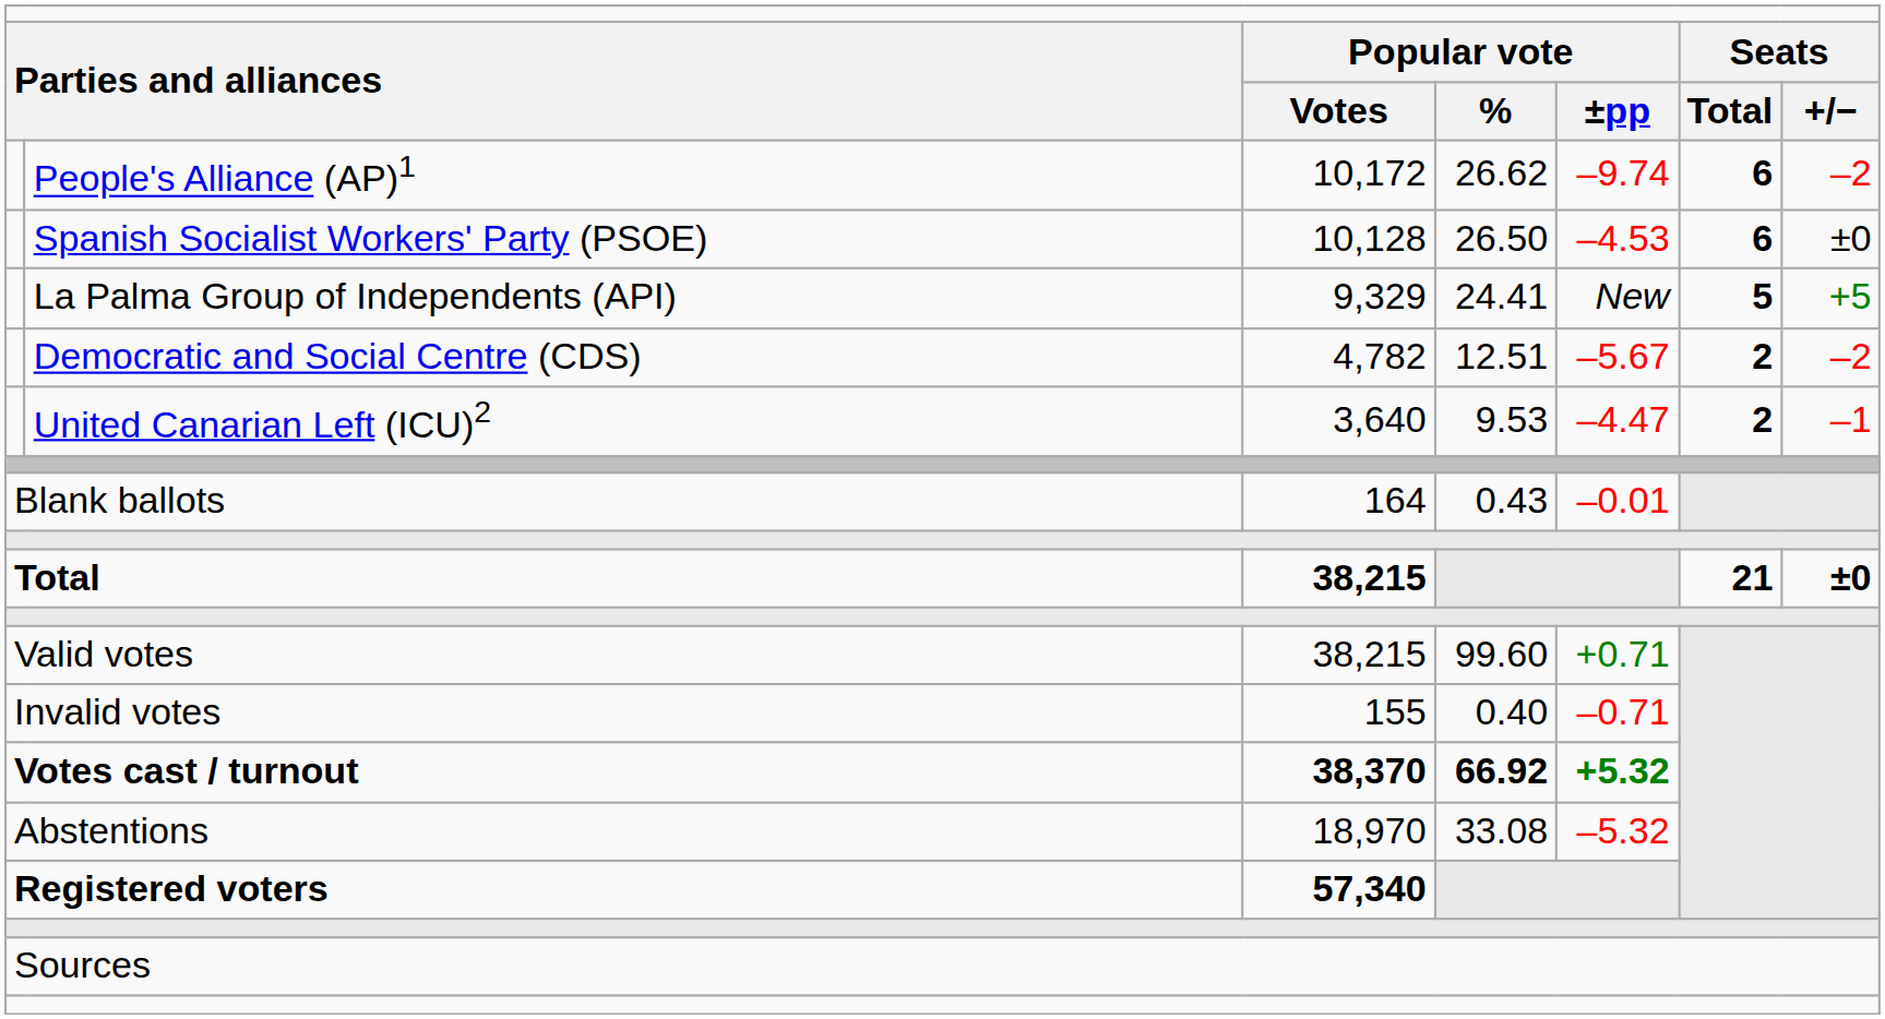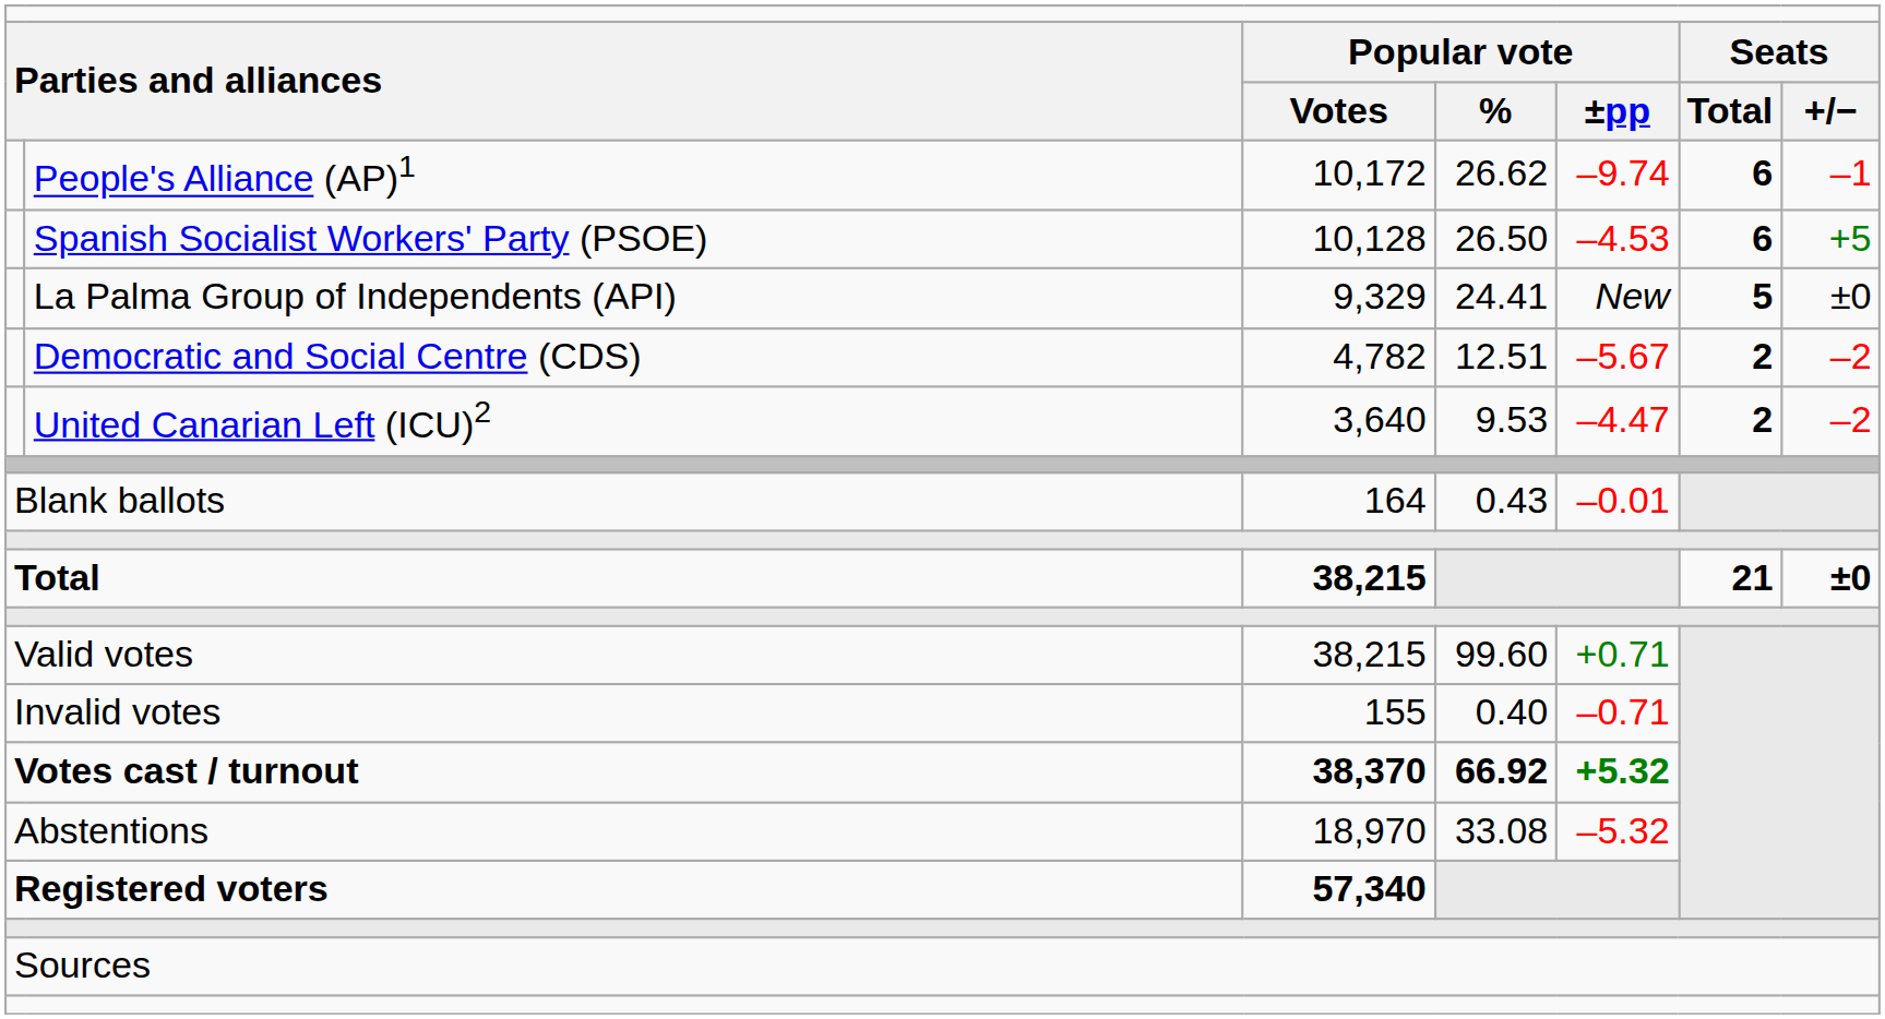People's Alliance (AP)1 | column 7: –2 -> –1
Spanish Socialist Workers' Party (PSOE) | column 7: ±0 -> +5
La Palma Group of Independents (API) | column 7: +5 -> ±0
United Canarian Left (ICU)2 | column 7: –1 -> –2
